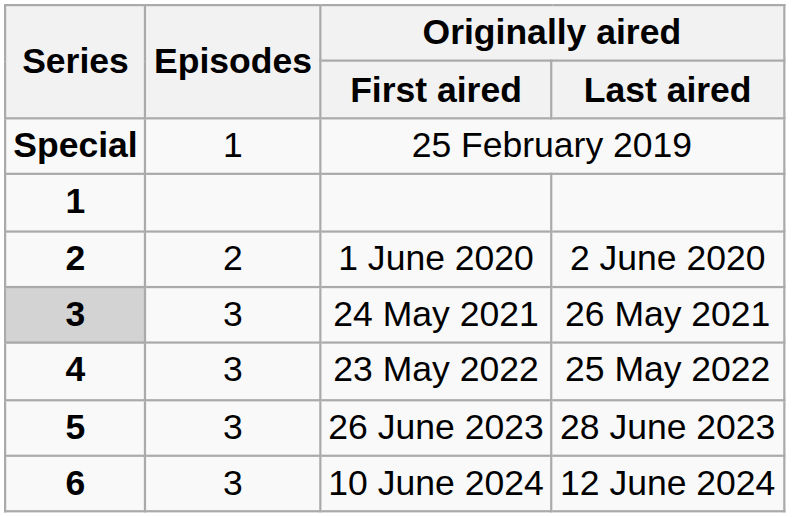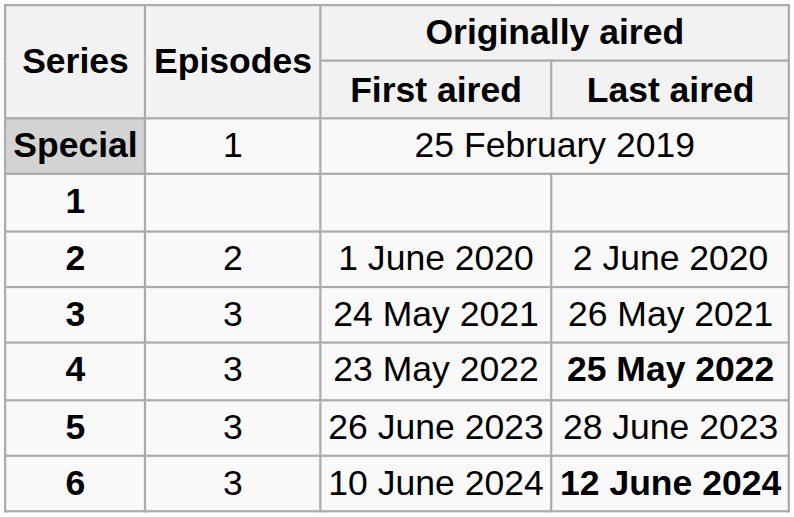25 February 2019 | Series: no background -> lightgrey background
24 May 2021 | Series: lightgrey background -> no background
23 May 2022 | Originally aired / Last aired: normal -> bold
10 June 2024 | Originally aired / Last aired: normal -> bold
